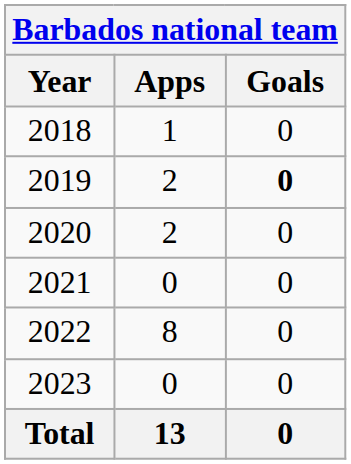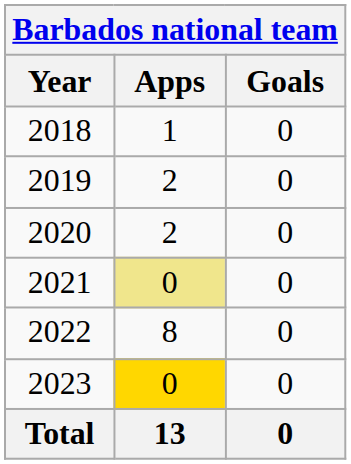2019 | Goals: bold -> normal
2021 | Apps: no background -> khaki background
2023 | Apps: no background -> gold background
